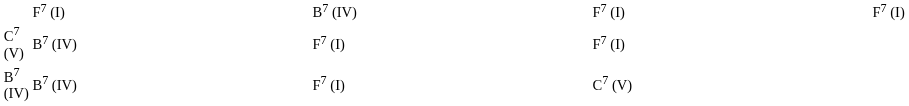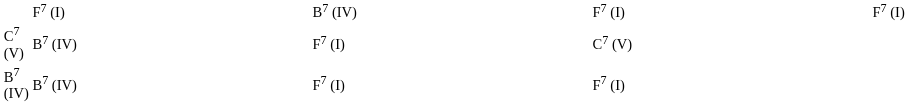row 2 | column 4: F7 (I) -> C7 (V)
row 3 | column 4: C7 (V) -> F7 (I)
